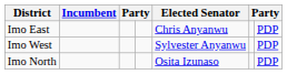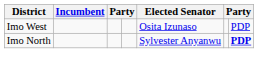- row: Imo East | Chris Anyanwu | PDP
Imo West | Elected Senator: Sylvester Anyanwu -> Osita Izunaso
Imo North | Elected Senator: Osita Izunaso -> Sylvester Anyanwu
Imo North | column 7: normal -> bold
